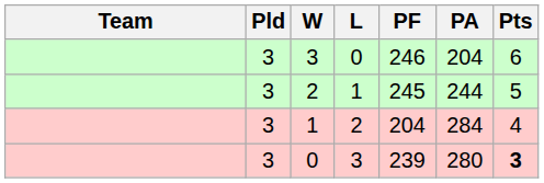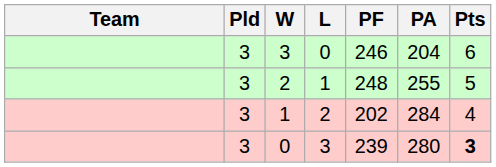row 3 | PF: 245 -> 248
row 3 | PA: 244 -> 255
row 4 | PF: 204 -> 202
